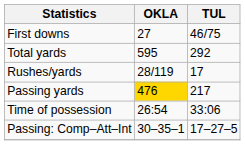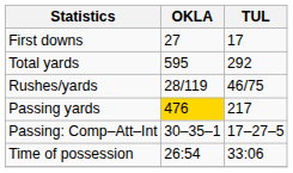First downs | TUL: 46/75 -> 17
Rushes/yards | TUL: 17 -> 46/75
rows swapped: Passing: Comp–Att–Int <-> Time of possession
